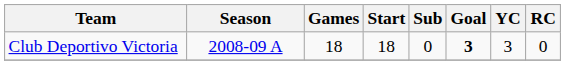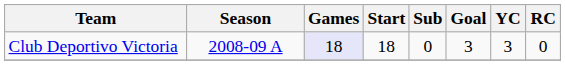Club Deportivo Victoria | Games: no background -> lavender background
Club Deportivo Victoria | Goal: bold -> normal
